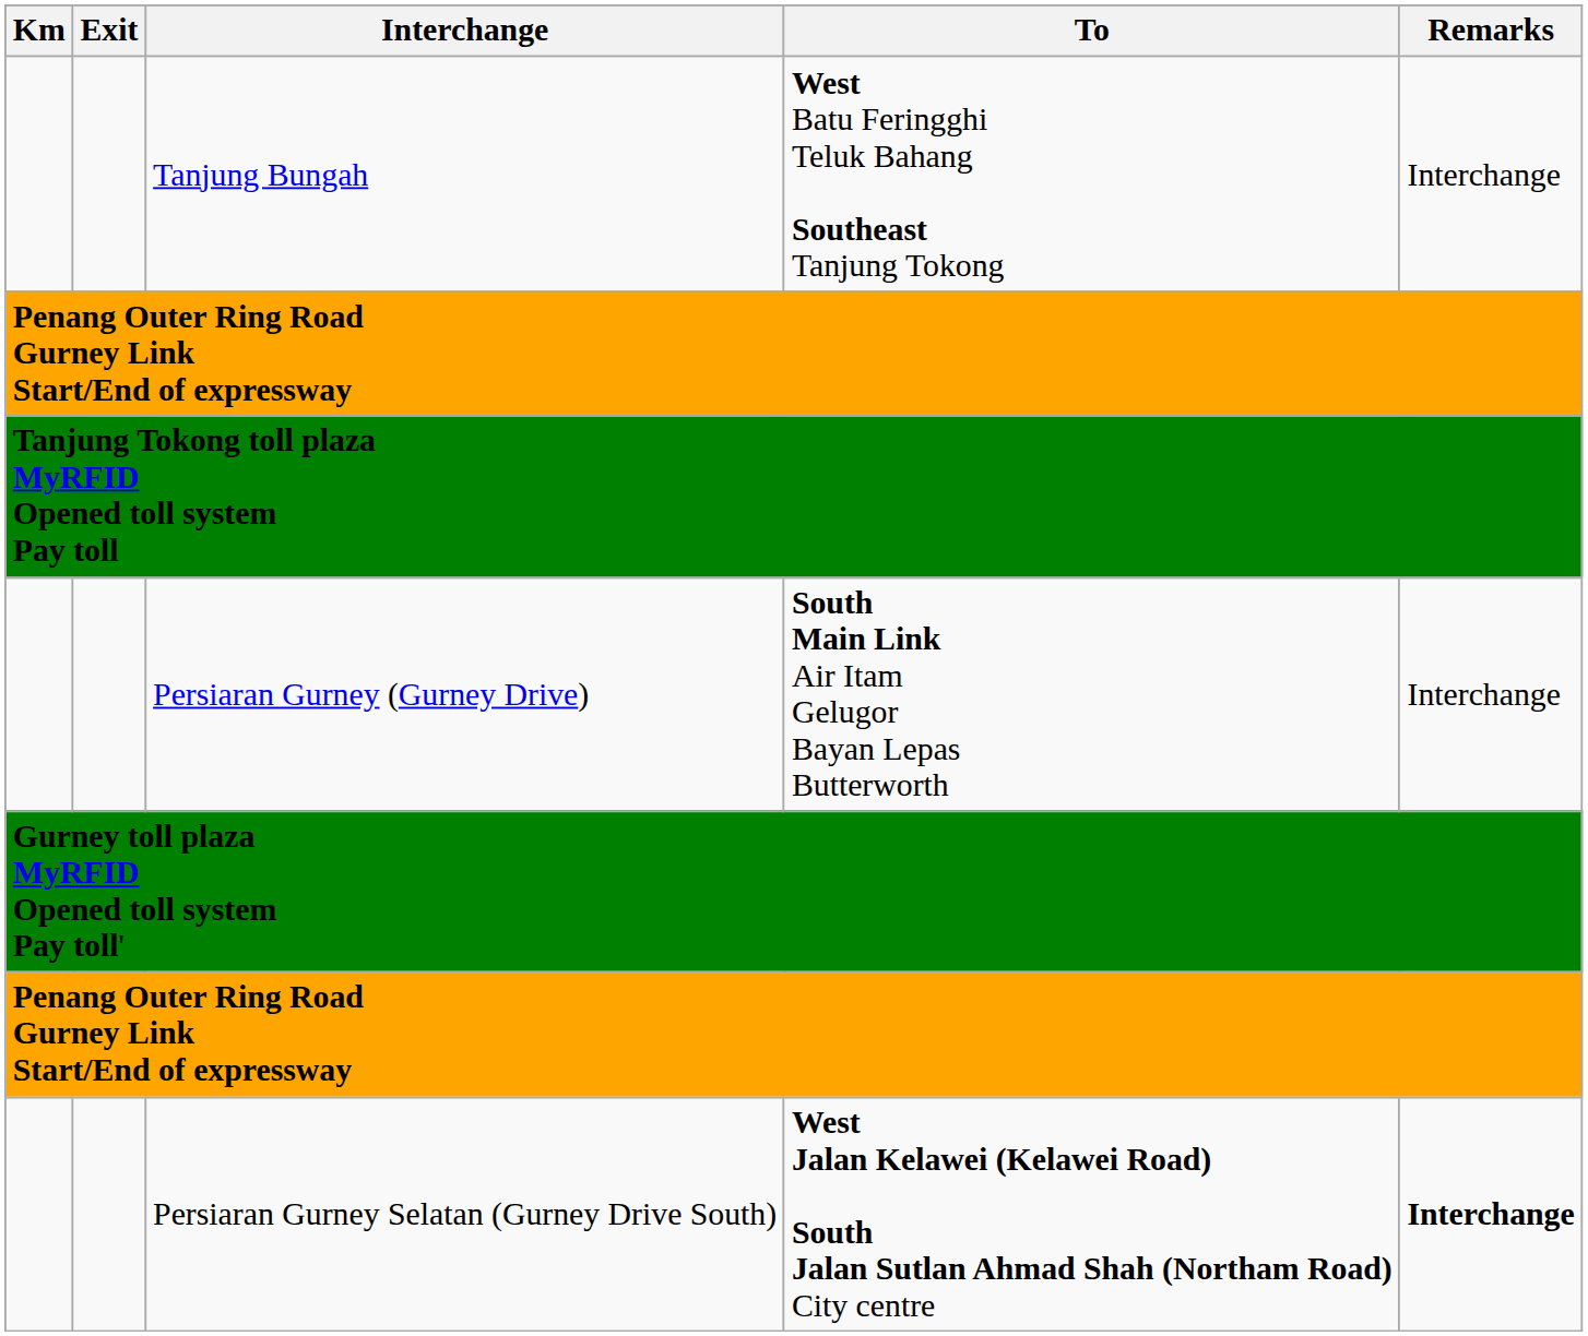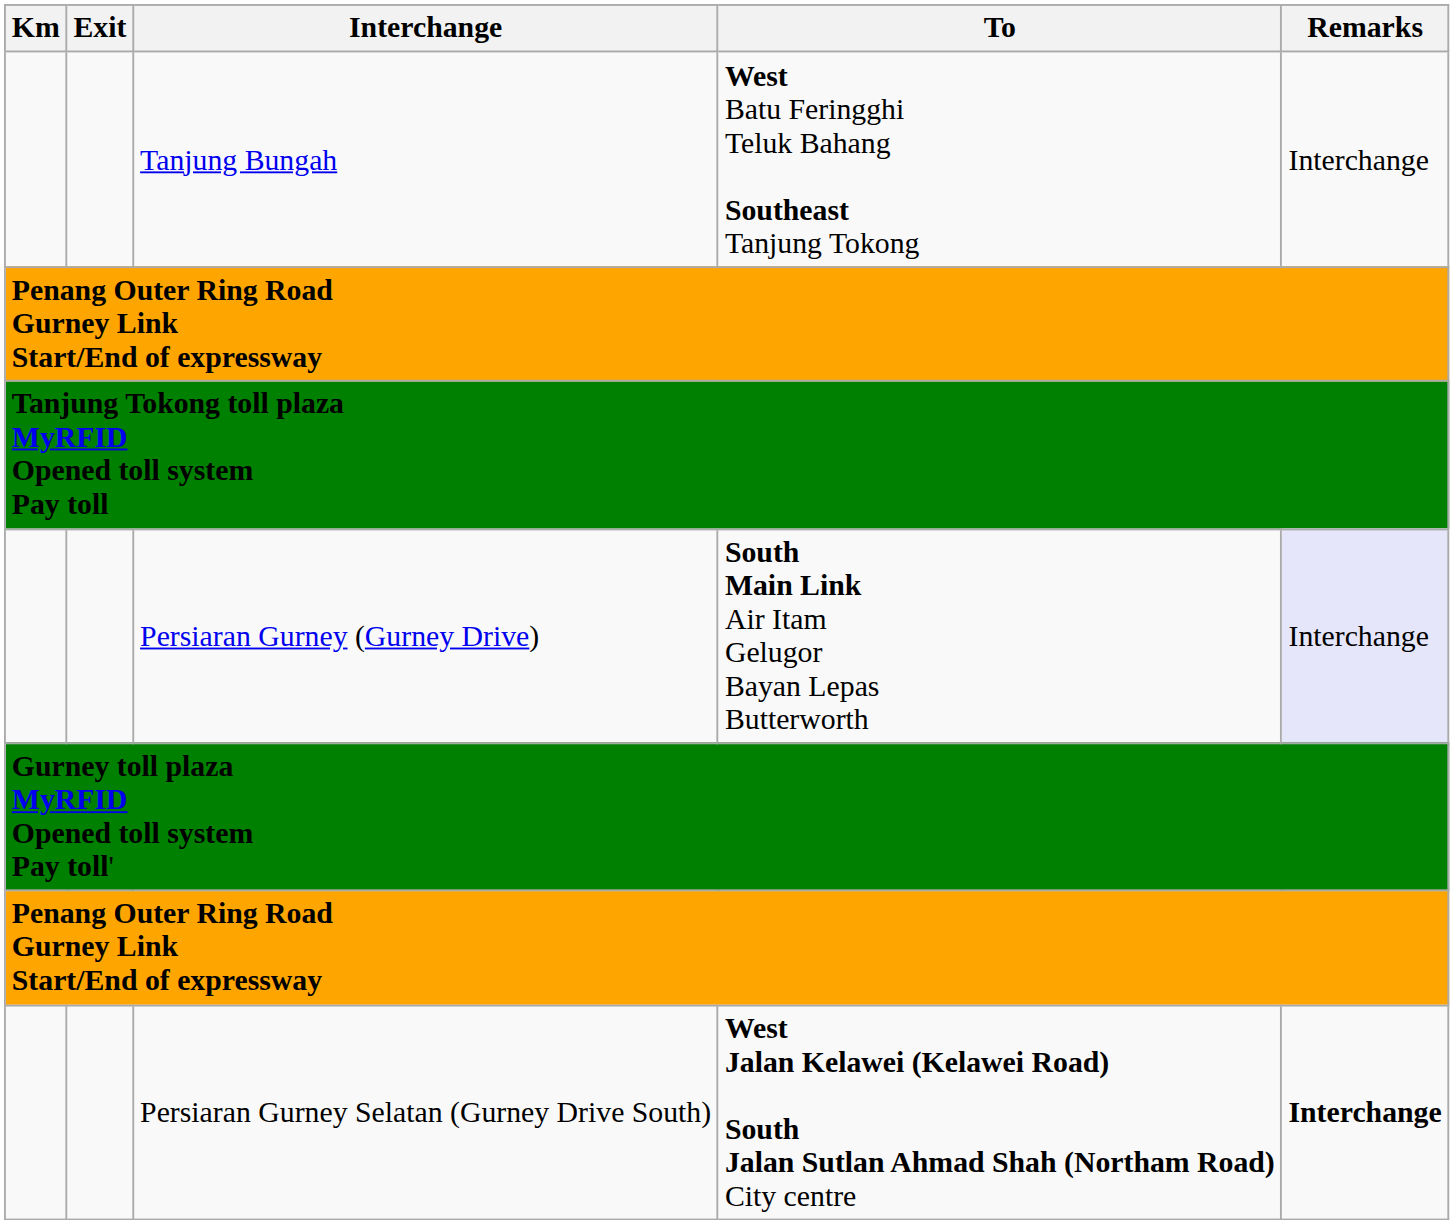Persiaran Gurney (Gurney Drive) | Remarks: no background -> lavender background
